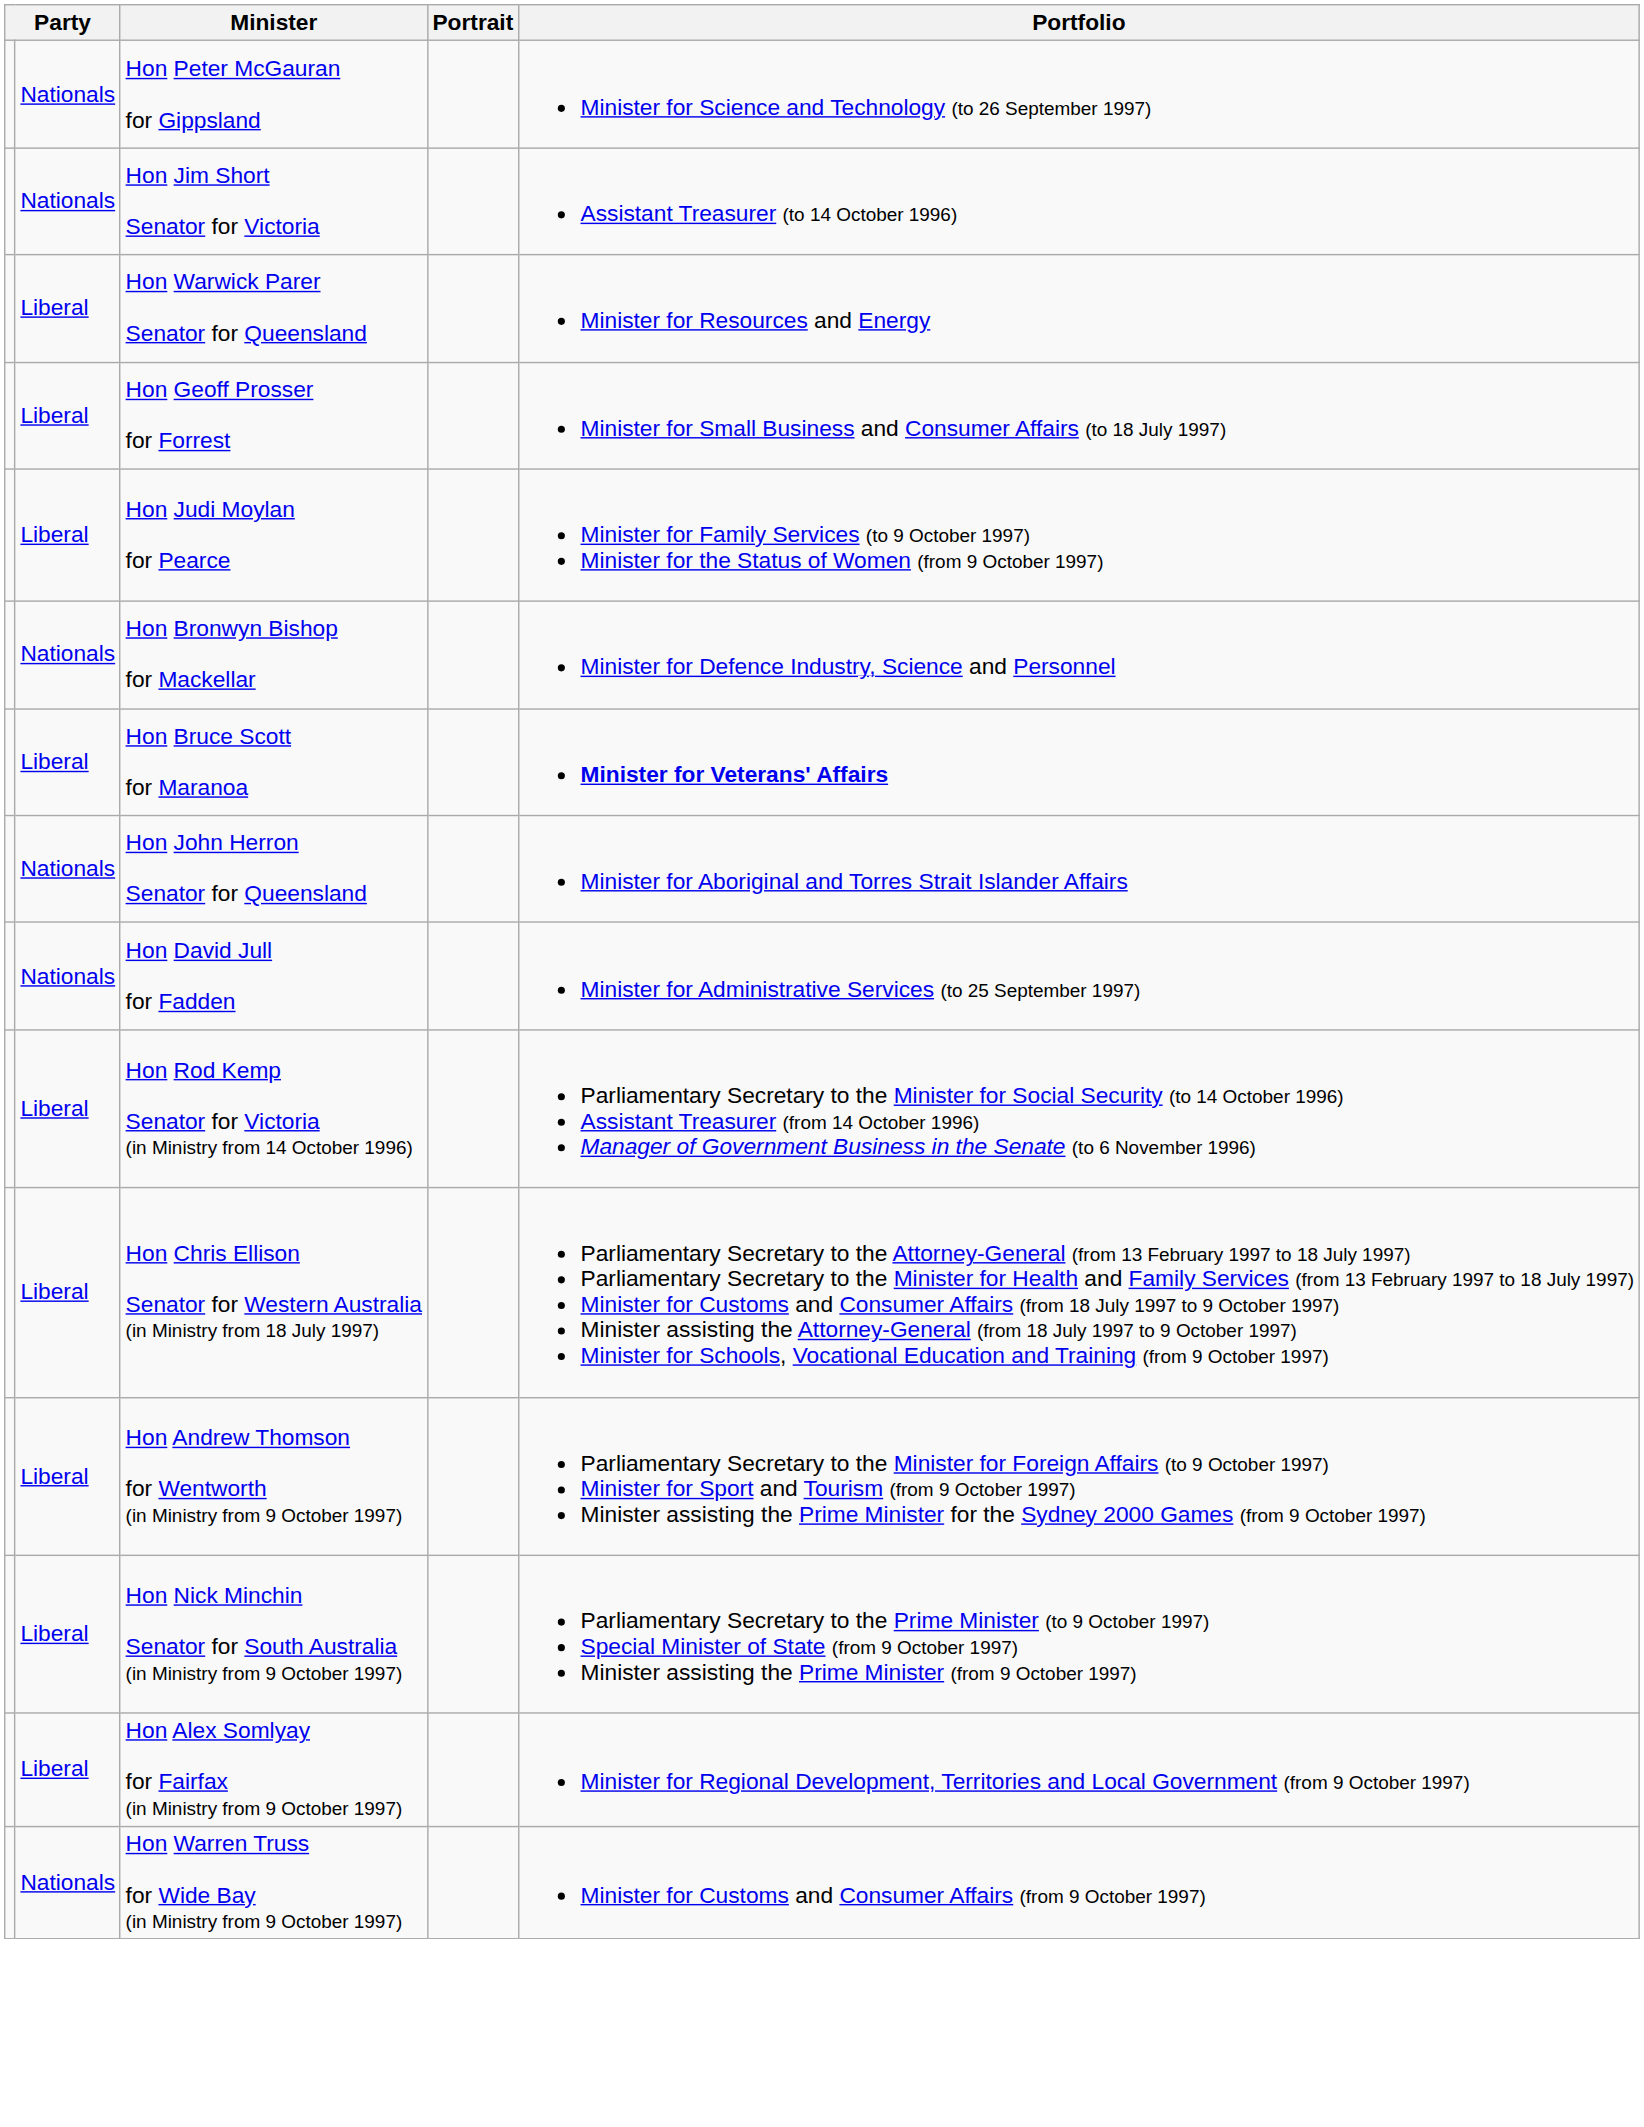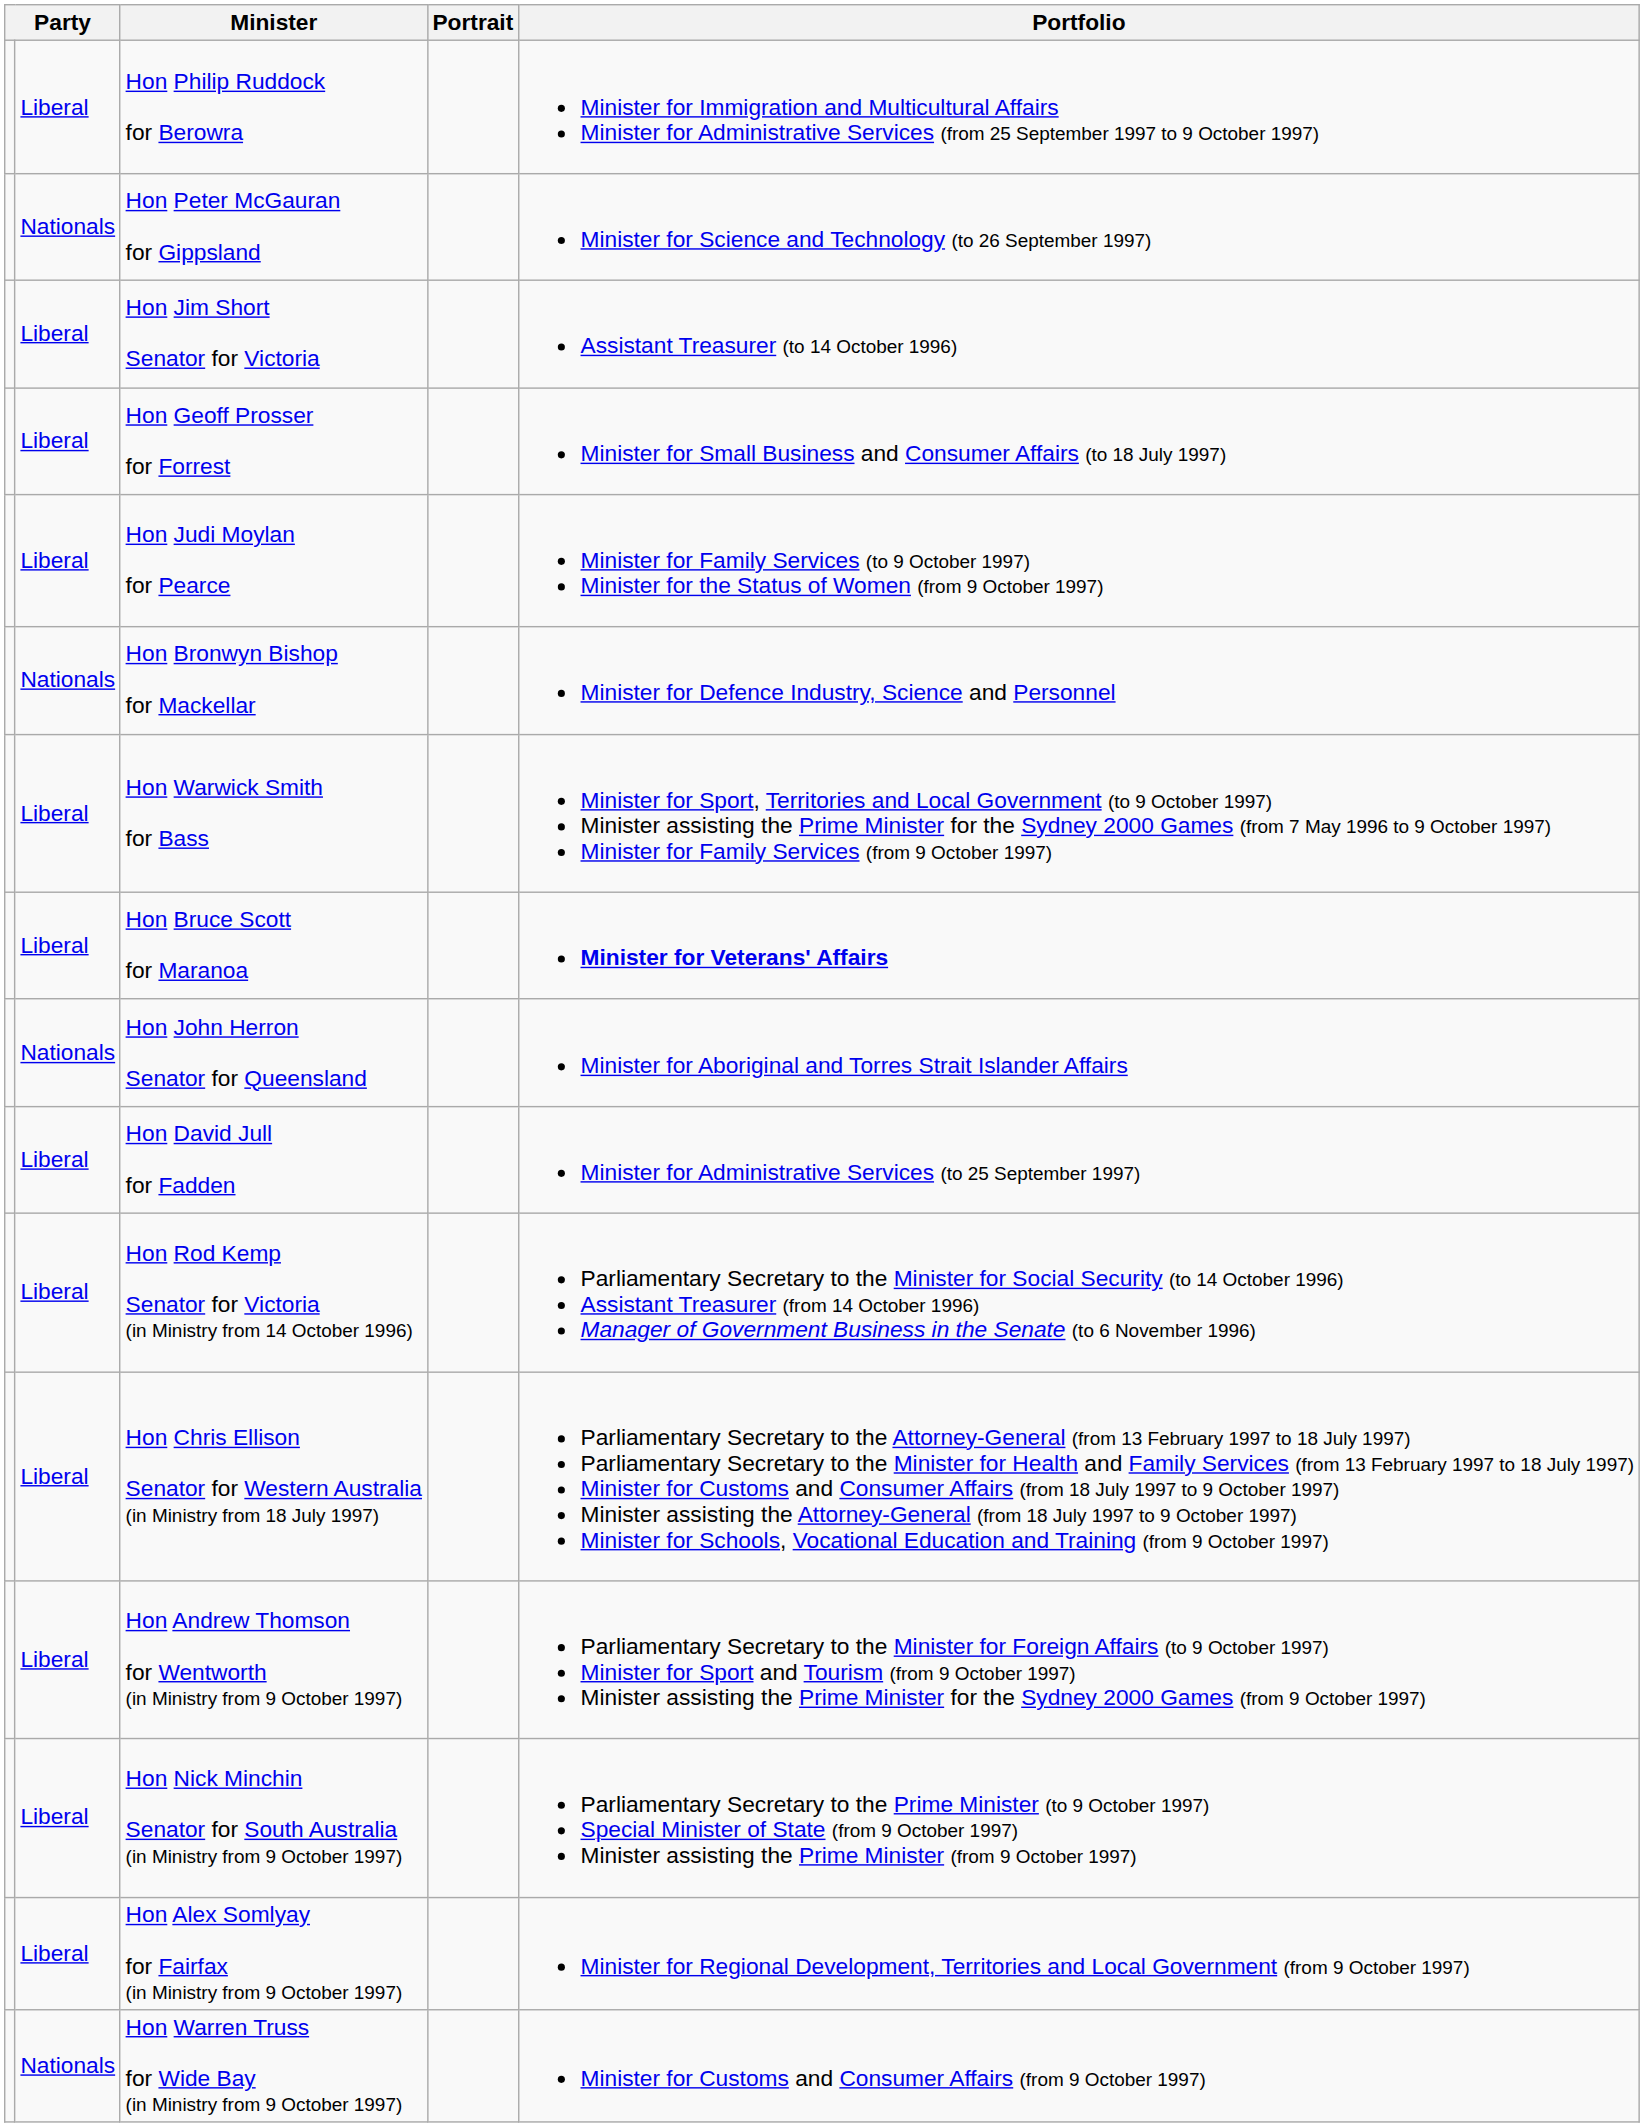+ row: Liberal | Hon Philip Ruddock for Berowra | Minister for Immigration and Multicultural Affairs Minister for Administrative Services (from 25 September 1997 to 9 October 1997)
Hon Jim Short Senator for Victoria | column 2: Nationals -> Liberal
- row: Liberal | Hon Warwick Parer Senator for Queensland | Minister for Resources and Energy
+ row: Liberal | Hon Warwick Smith for Bass | Minister for Sport, Territories and Local Government (to 9 October 1997) Minister assisting the Prime Minister for the Sydney 2000 Games (from 7 May 1996 to 9 October 1997) Minister for Family Services (from 9 October 1997)
Hon David Jull for Fadden | column 2: Nationals -> Liberal
